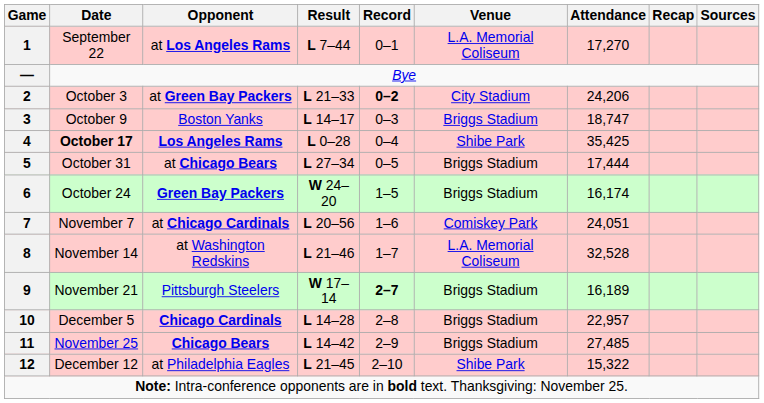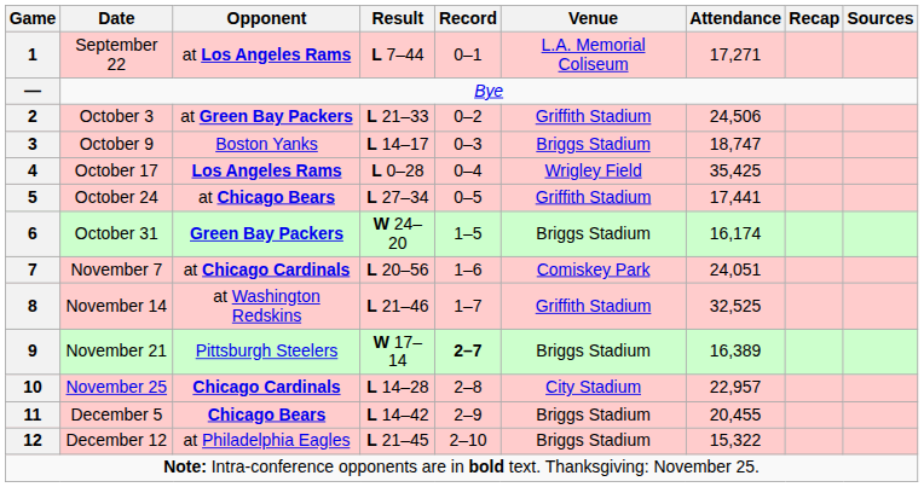1 | Attendance: 17,270 -> 17,271
2 | Record: bold -> normal
2 | Venue: City Stadium -> Griffith Stadium
2 | Attendance: 24,206 -> 24,506
4 | Date: bold -> normal
4 | Venue: Shibe Park -> Wrigley Field
5 | Date: October 31 -> October 24
5 | Venue: Briggs Stadium -> Griffith Stadium
5 | Attendance: 17,444 -> 17,441
6 | Date: October 24 -> October 31
8 | Venue: L.A. Memorial Coliseum -> Griffith Stadium
8 | Attendance: 32,528 -> 32,525
9 | Attendance: 16,189 -> 16,389
10 | Date: December 5 -> November 25
10 | Venue: Briggs Stadium -> City Stadium
11 | Date: November 25 -> December 5
11 | Attendance: 27,485 -> 20,455
12 | Venue: Shibe Park -> Briggs Stadium
